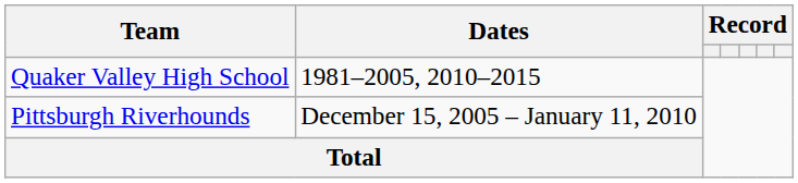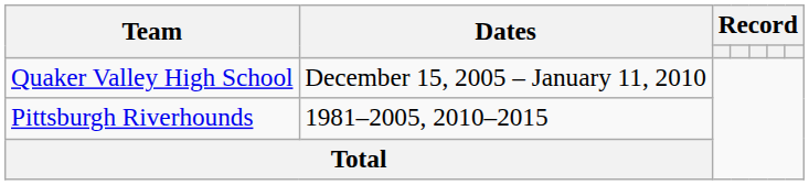Quaker Valley High School | Dates: 1981–2005, 2010–2015 -> December 15, 2005 – January 11, 2010
Pittsburgh Riverhounds | Dates: December 15, 2005 – January 11, 2010 -> 1981–2005, 2010–2015
